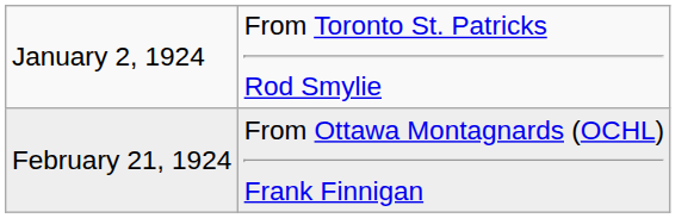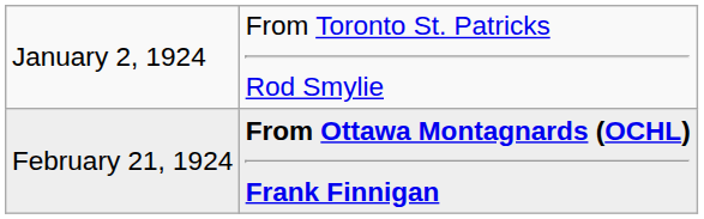February 21, 1924 | column 2: normal -> bold
